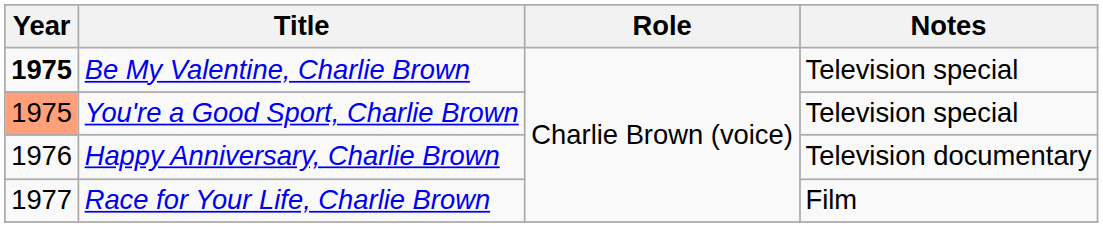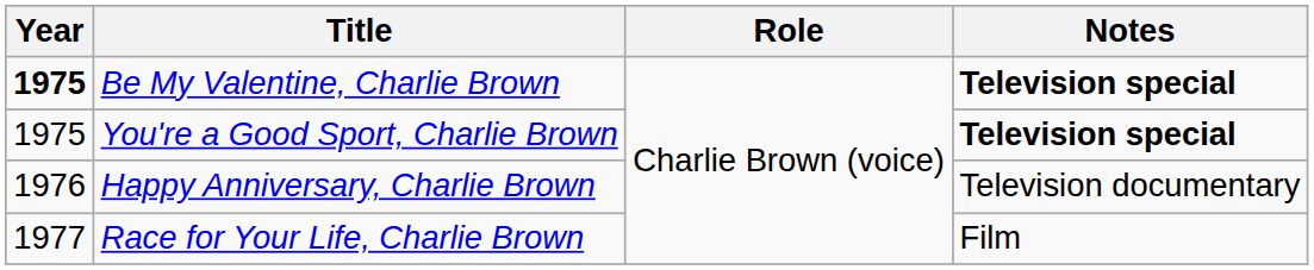Be My Valentine, Charlie Brown | Notes: normal -> bold
You're a Good Sport, Charlie Brown | Year: lightsalmon background -> no background
You're a Good Sport, Charlie Brown | Notes: normal -> bold
